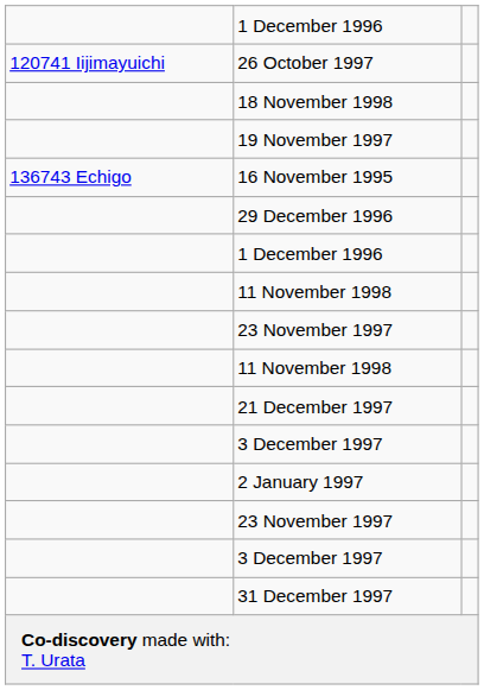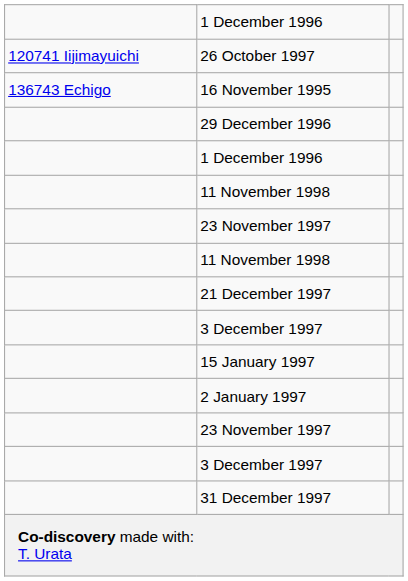- row: 18 November 1998
- row: 19 November 1997
+ row: 15 January 1997
